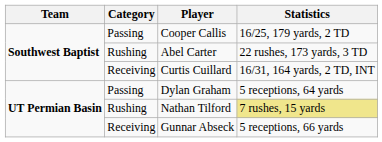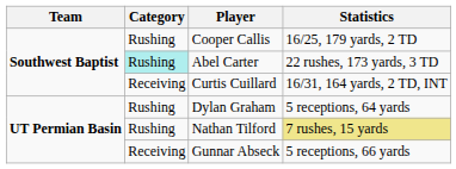Cooper Callis | Category: Passing -> Rushing
Abel Carter | Category: no background -> paleturquoise background
Dylan Graham | Category: Passing -> Rushing
